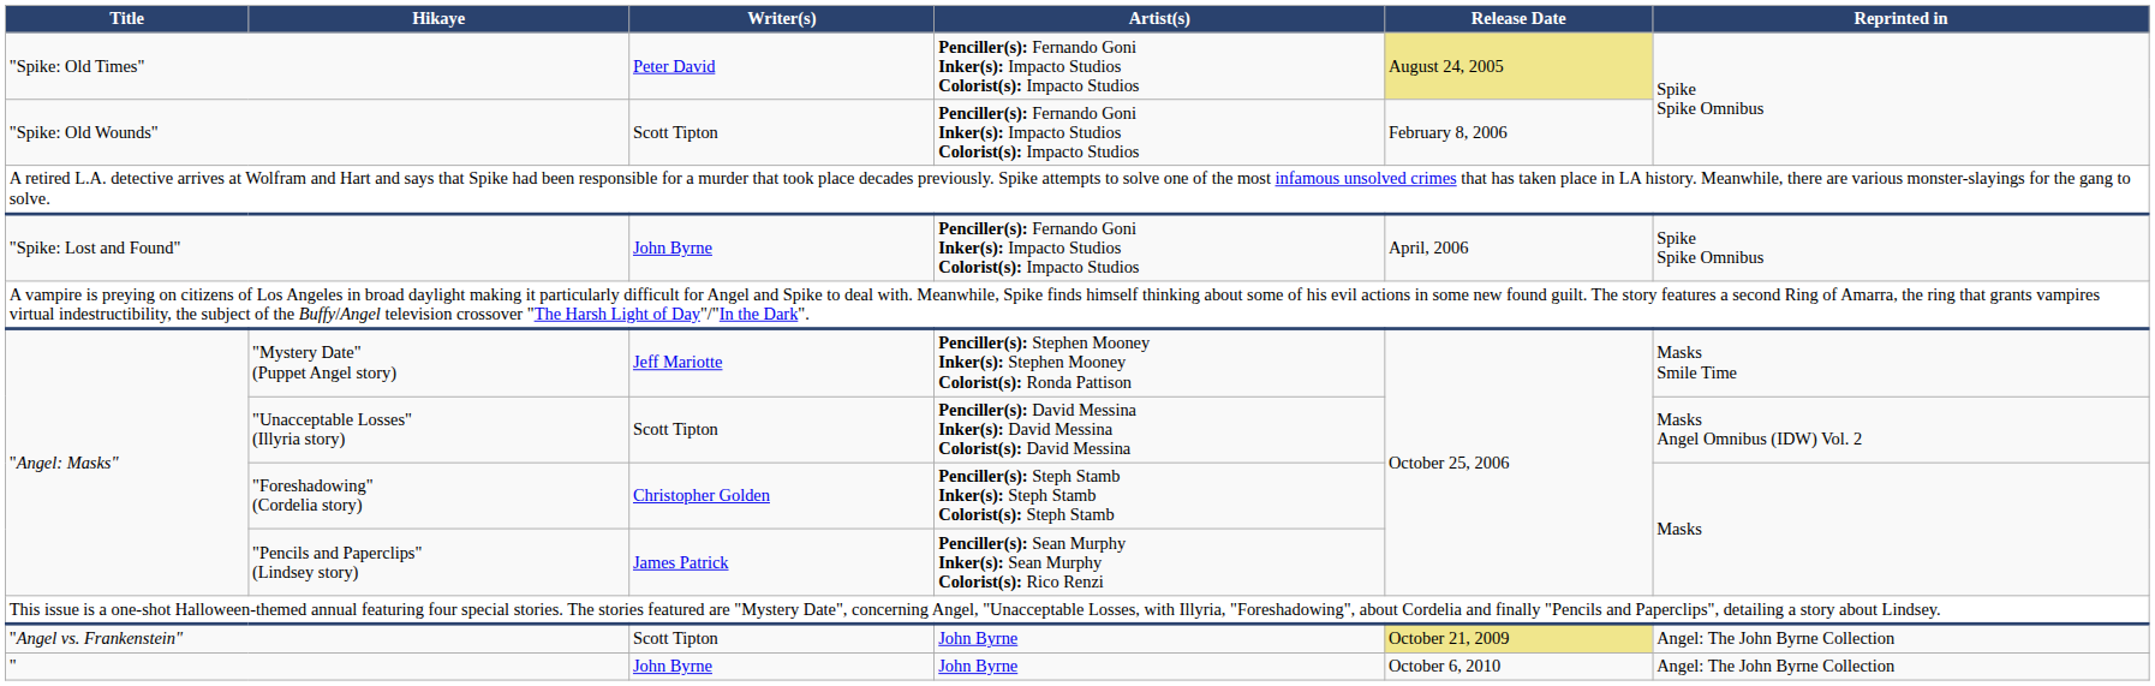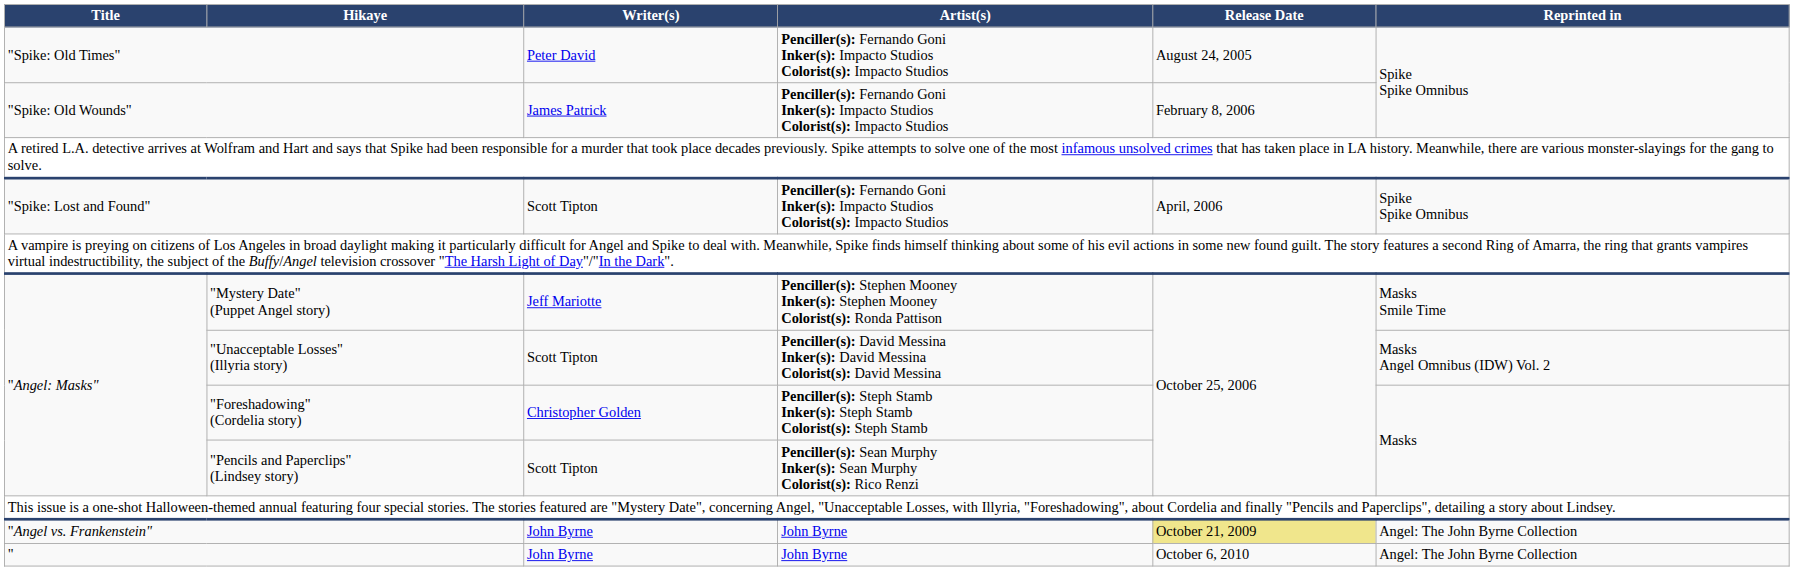"Spike: Old Times" | Release Date: khaki background -> no background
"Spike: Old Wounds" | Writer(s): Scott Tipton -> James Patrick
"Spike: Lost and Found" | Writer(s): John Byrne -> Scott Tipton
"Pencils and Paperclips" (Lindsey story) | Writer(s): James Patrick -> Scott Tipton
"Angel vs. Frankenstein" | Writer(s): Scott Tipton -> John Byrne
